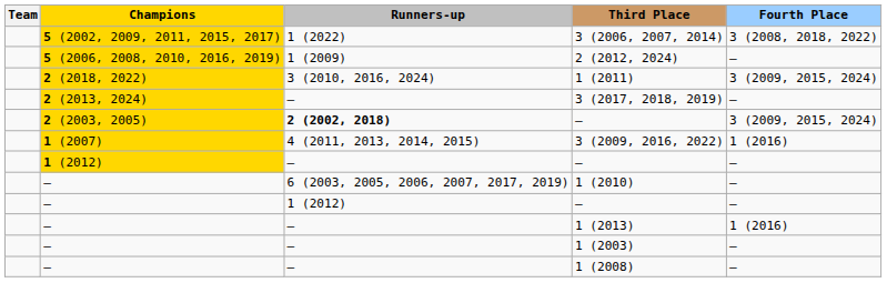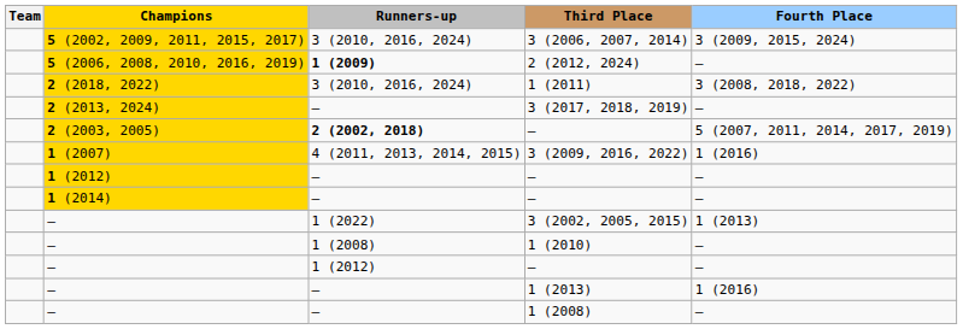3 (2006, 2007, 2014) | Runners-up: 1 (2022) -> 3 (2010, 2016, 2024)
3 (2006, 2007, 2014) | Fourth Place: 3 (2008, 2018, 2022) -> 3 (2009, 2015, 2024)
2 (2012, 2024) | Runners-up: normal -> bold
1 (2011) | Fourth Place: 3 (2009, 2015, 2024) -> 3 (2008, 2018, 2022)
2 (2003, 2005) / — | Fourth Place: 3 (2009, 2015, 2024) -> 5 (2007, 2011, 2014, 2017, 2019)
+ row: 1 (2014) | — | — | —
+ row: — | 1 (2022) | 3 (2002, 2005, 2015) | 1 (2013)
1 (2010) | Runners-up: 6 (2003, 2005, 2006, 2007, 2017, 2019) -> 1 (2008)
- row: — | — | 1 (2003) | —
